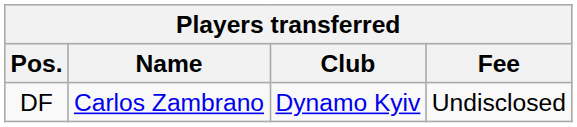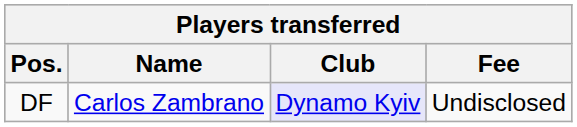DF | Club: no background -> lavender background
